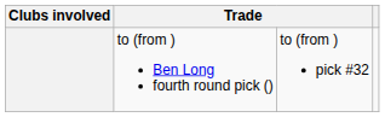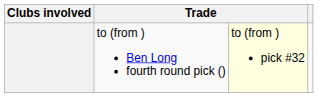to (from ) Ben Long fourth round pick () | column 3: no background -> lightyellow background
